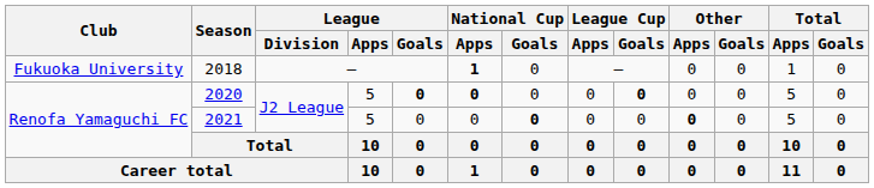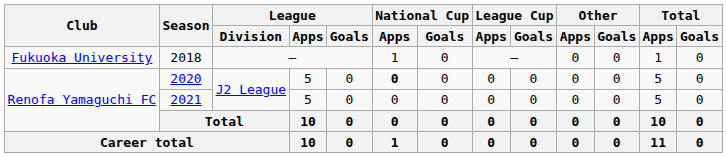2018 | National Cup / Apps: bold -> normal
2020 | League / Goals: bold -> normal
2020 | League Cup / Goals: bold -> normal
2021 | National Cup / Goals: bold -> normal
2021 | Other / Apps: bold -> normal
